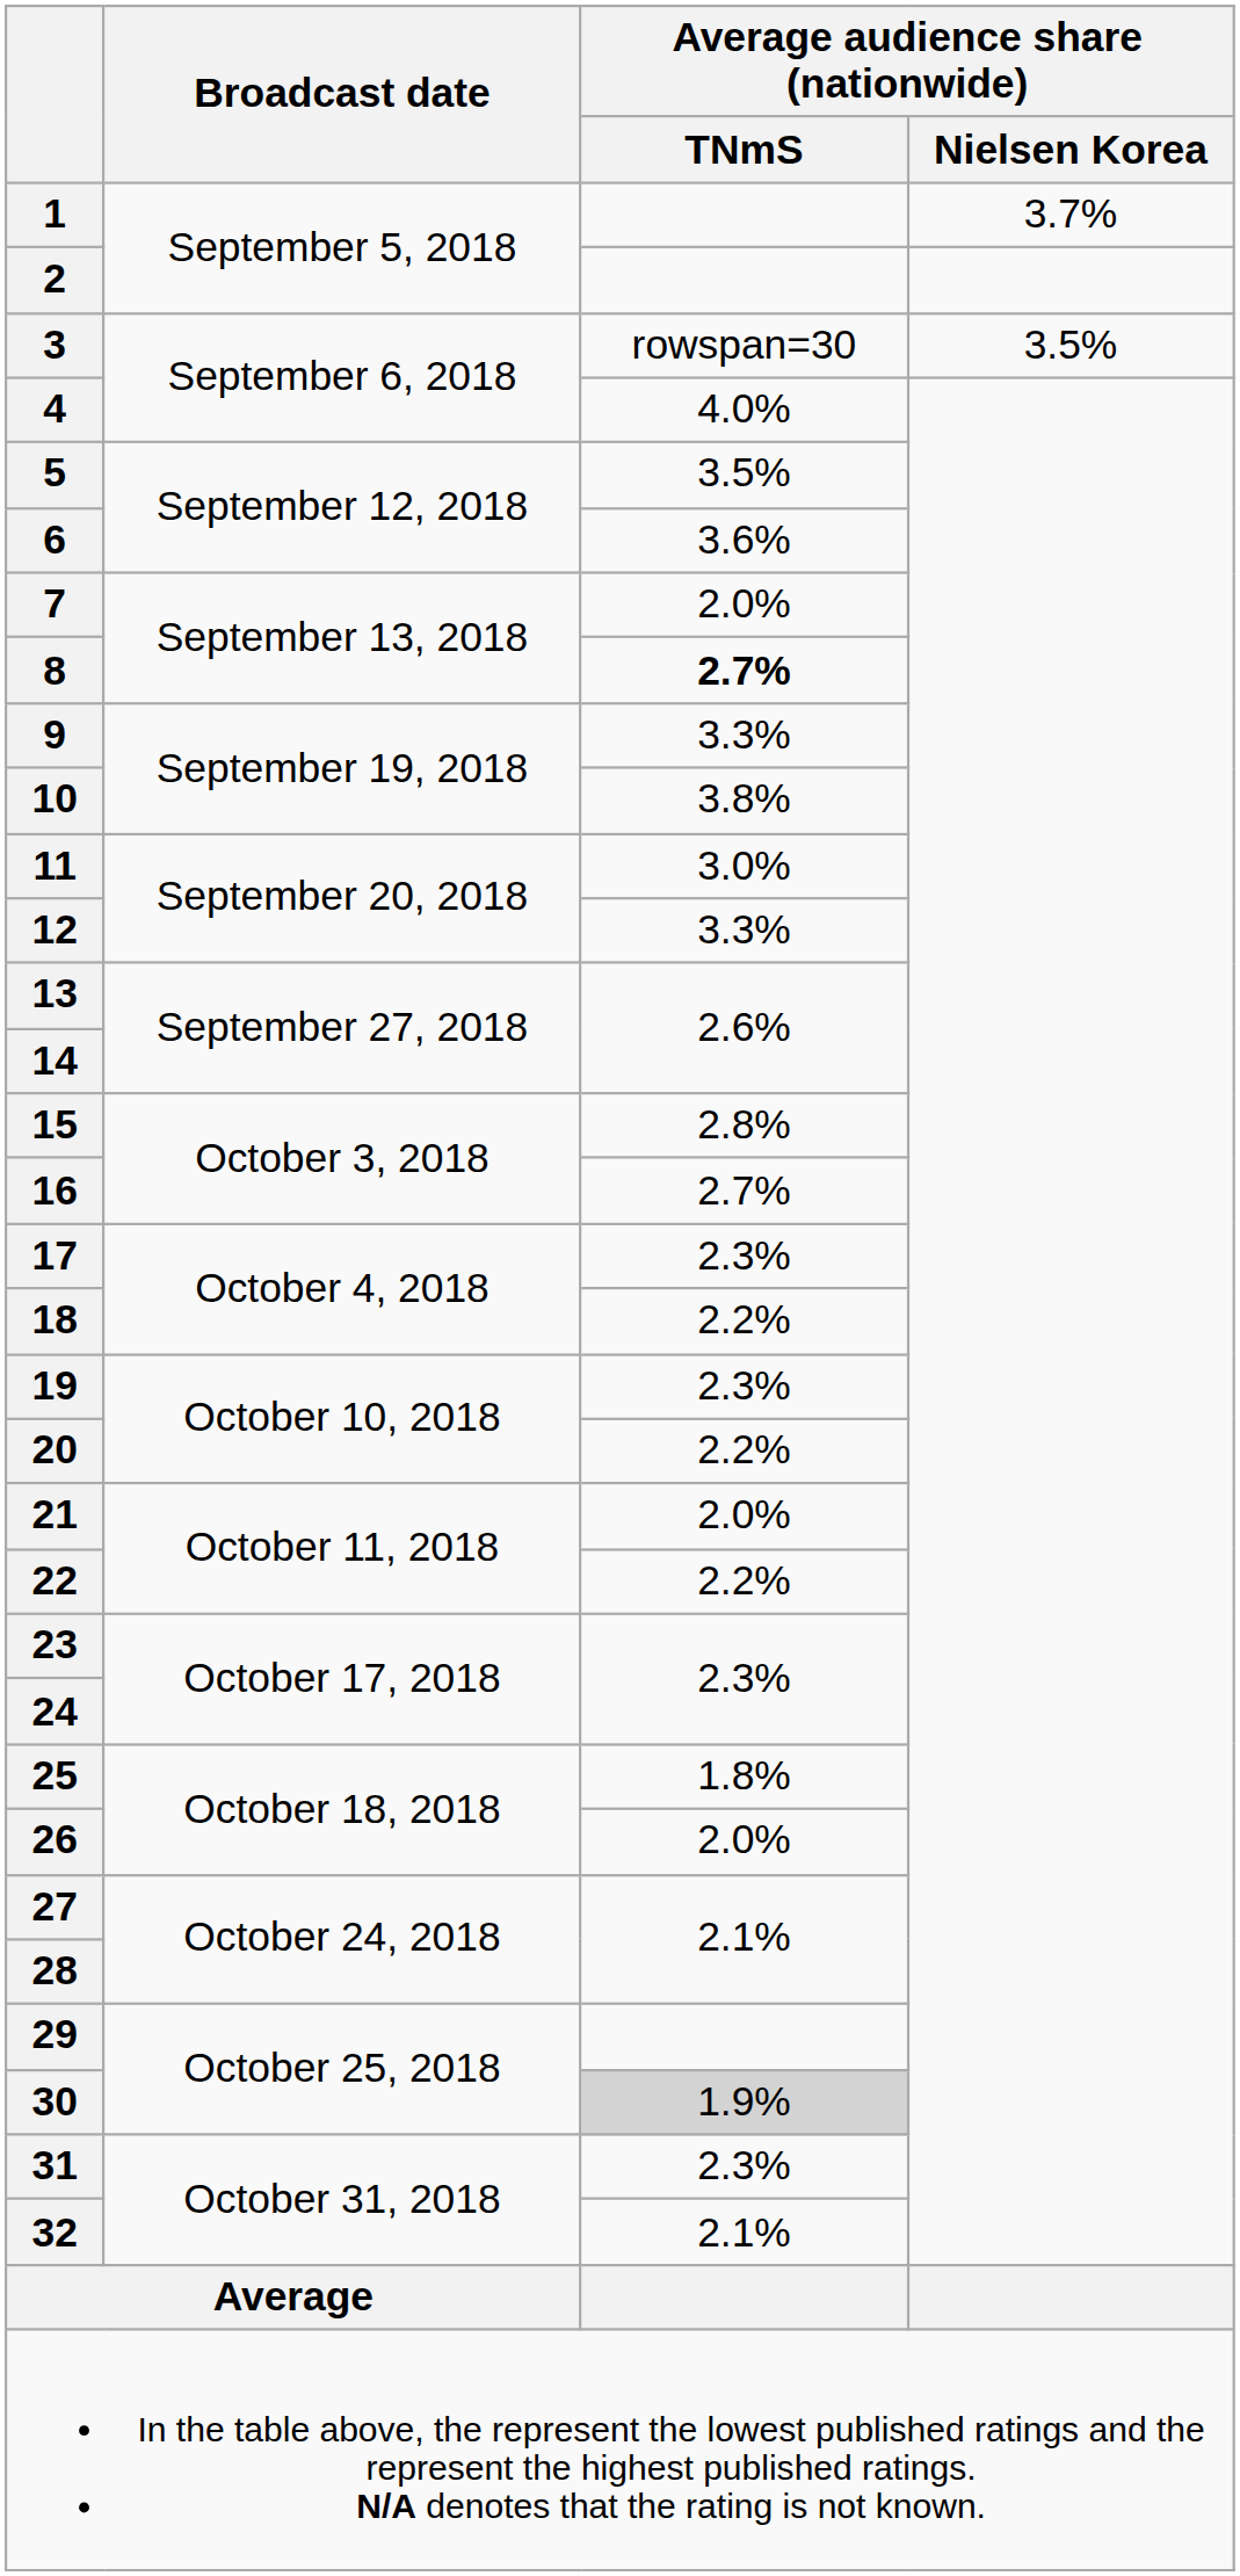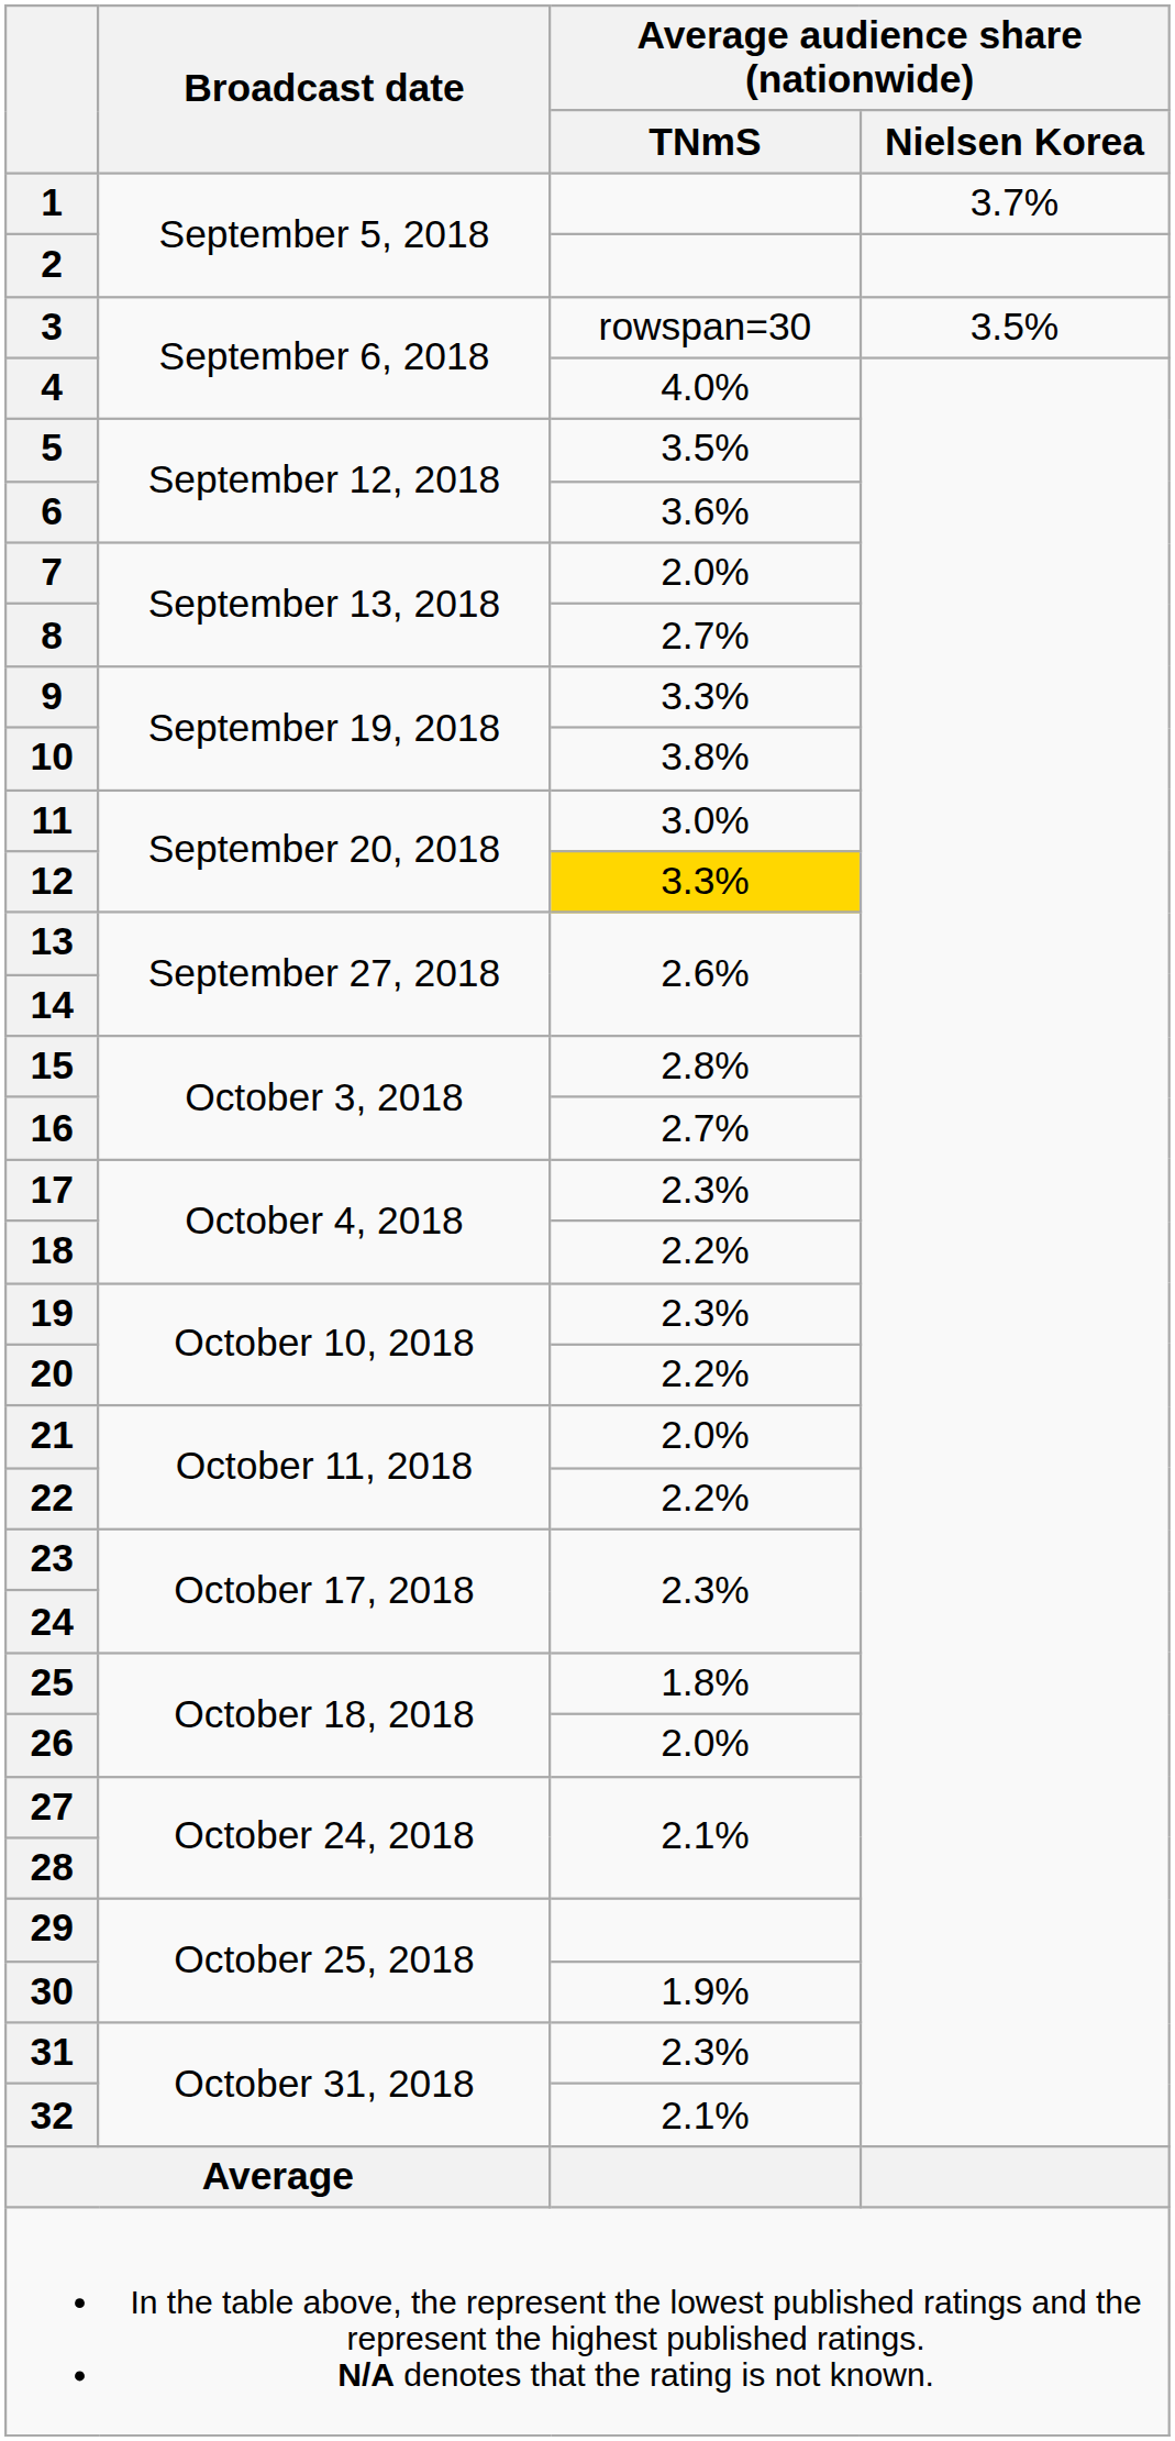8 | Average audience share (nationwide) / TNmS: bold -> normal
12 | Average audience share (nationwide) / TNmS: no background -> gold background
30 | Average audience share (nationwide) / TNmS: lightgrey background -> no background
